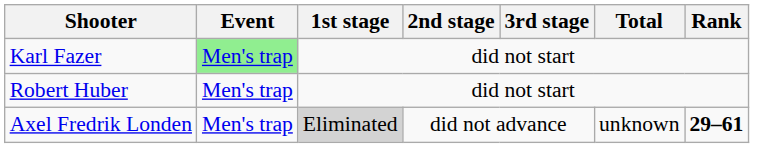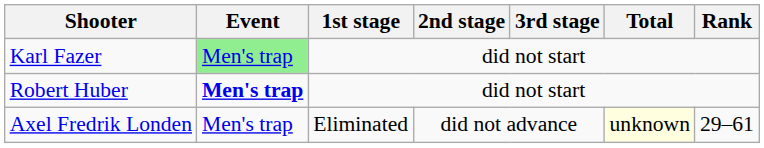Robert Huber | Event: normal -> bold
Axel Fredrik Londen | 1st stage: lightgrey background -> no background
Axel Fredrik Londen | Total: no background -> lightyellow background
Axel Fredrik Londen | Rank: bold -> normal
